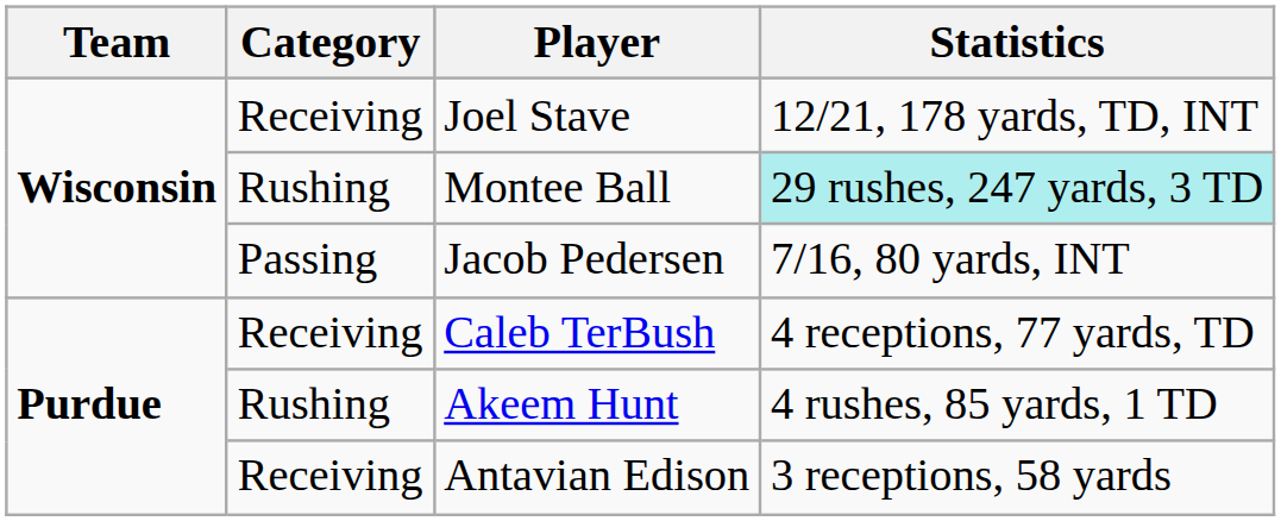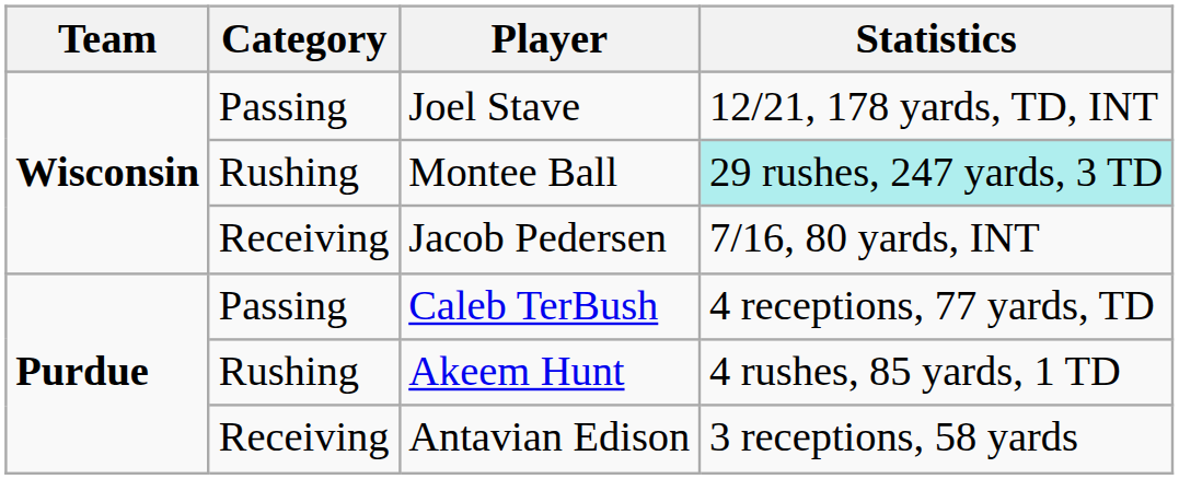Joel Stave | Category: Receiving -> Passing
Jacob Pedersen | Category: Passing -> Receiving
Caleb TerBush | Category: Receiving -> Passing
